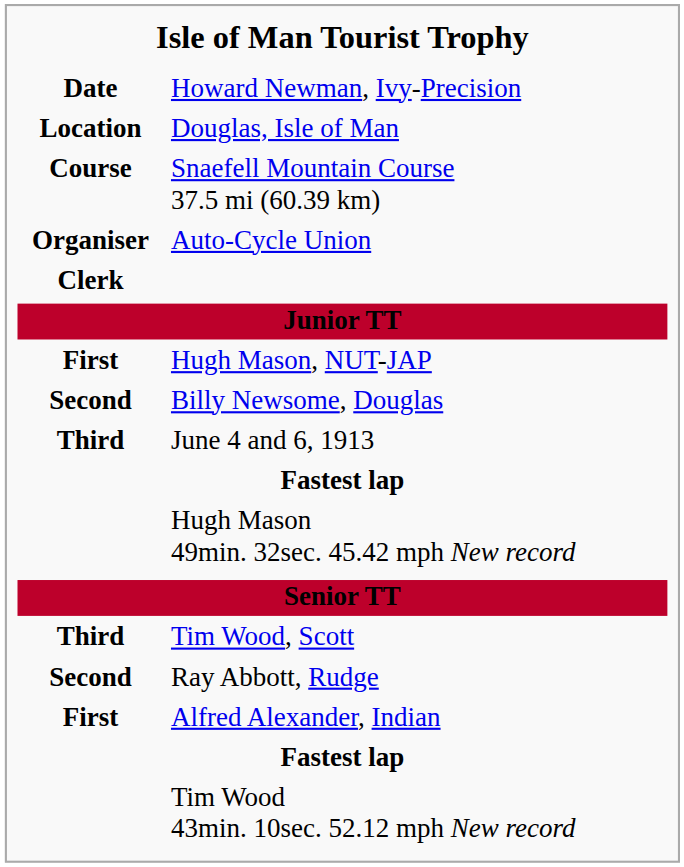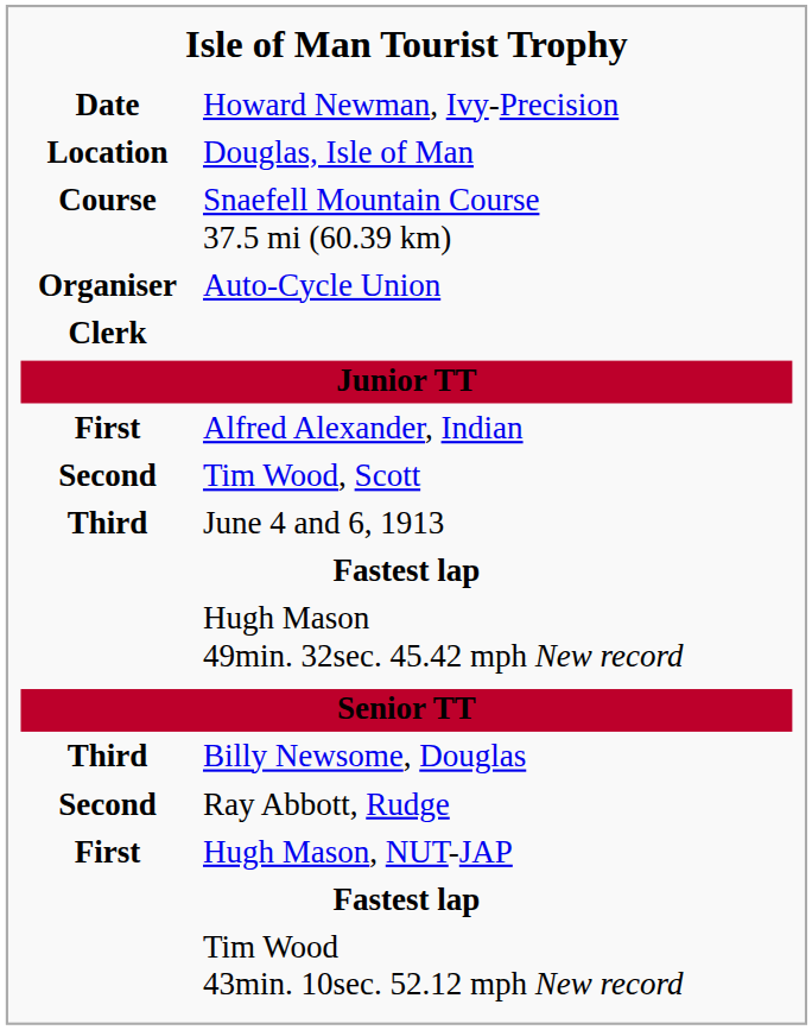row 8 | column 2: Hugh Mason, NUT-JAP -> Alfred Alexander, Indian
row 9 | column 2: Billy Newsome, Douglas -> Tim Wood, Scott
row 14 | column 2: Tim Wood, Scott -> Billy Newsome, Douglas
row 16 | column 2: Alfred Alexander, Indian -> Hugh Mason, NUT-JAP
